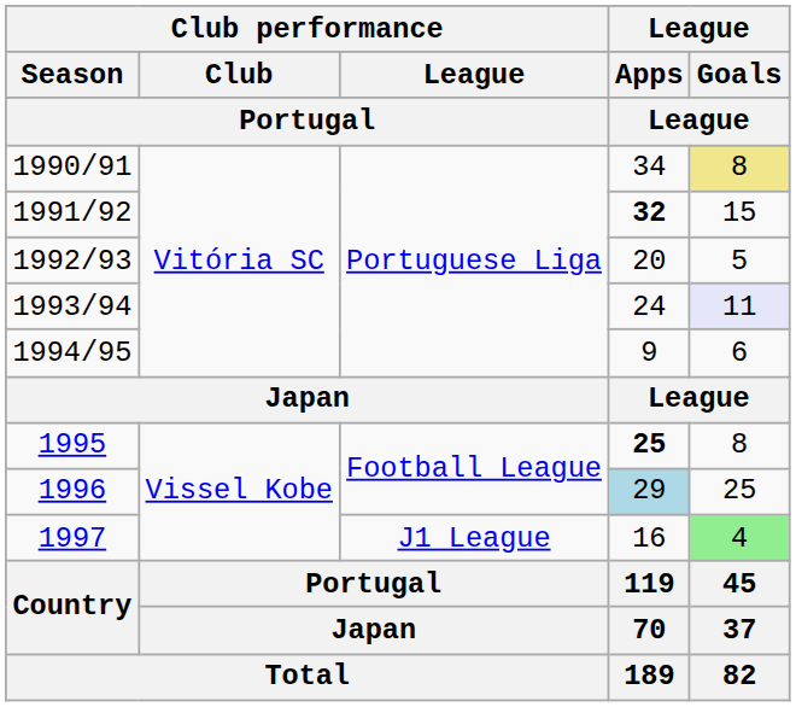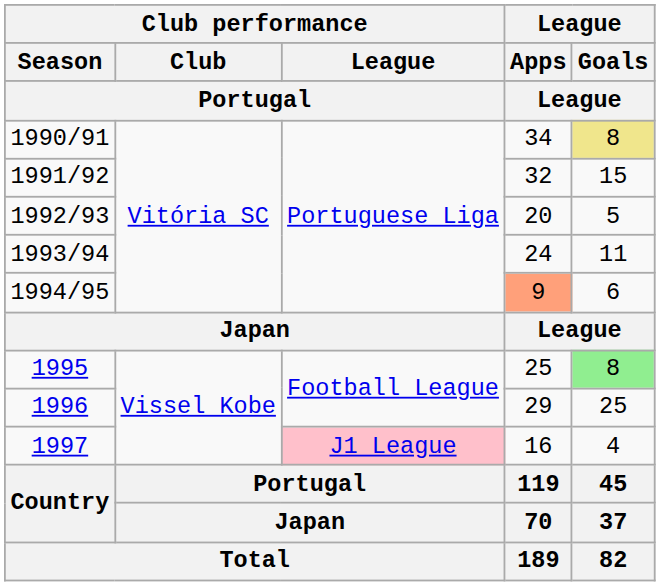1991/92 | League / Apps / League: bold -> normal
1993/94 | League / Goals / League: lavender background -> no background
1994/95 | League / Apps / League: no background -> lightsalmon background
1995 | League / Apps / League: bold -> normal
1995 | League / Goals / League: no background -> lightgreen background
1996 | League / Apps / League: lightblue background -> no background
1997 | Club performance / League / Portugal: no background -> pink background
1997 | League / Goals / League: lightgreen background -> no background
